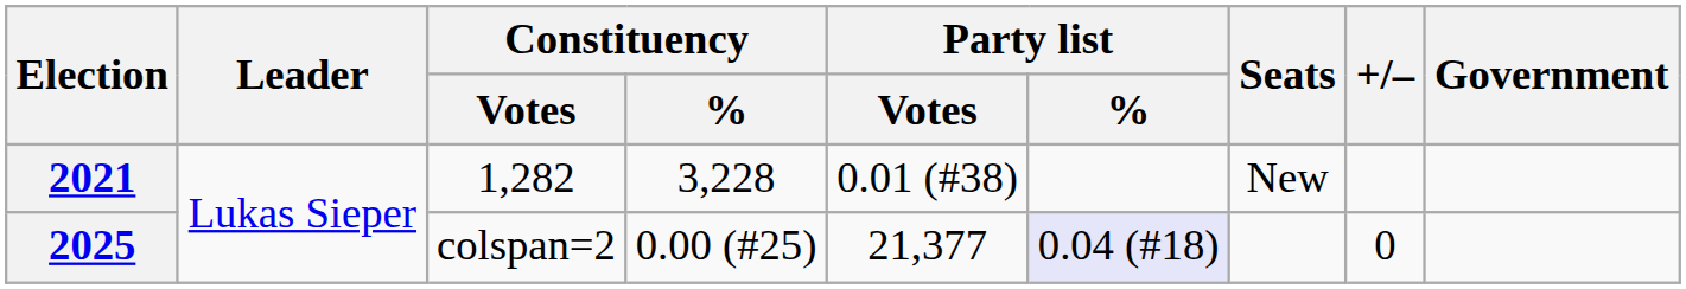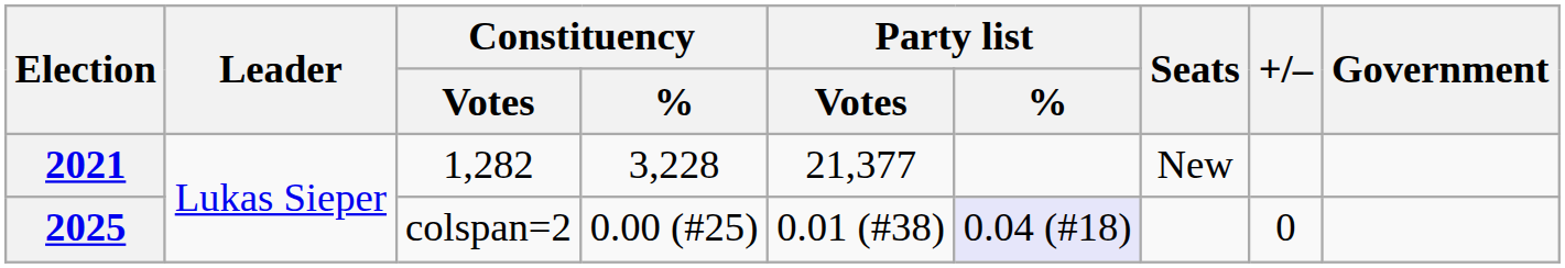2021 | Party list / Votes: 0.01 (#38) -> 21,377
2025 | Party list / Votes: 21,377 -> 0.01 (#38)
